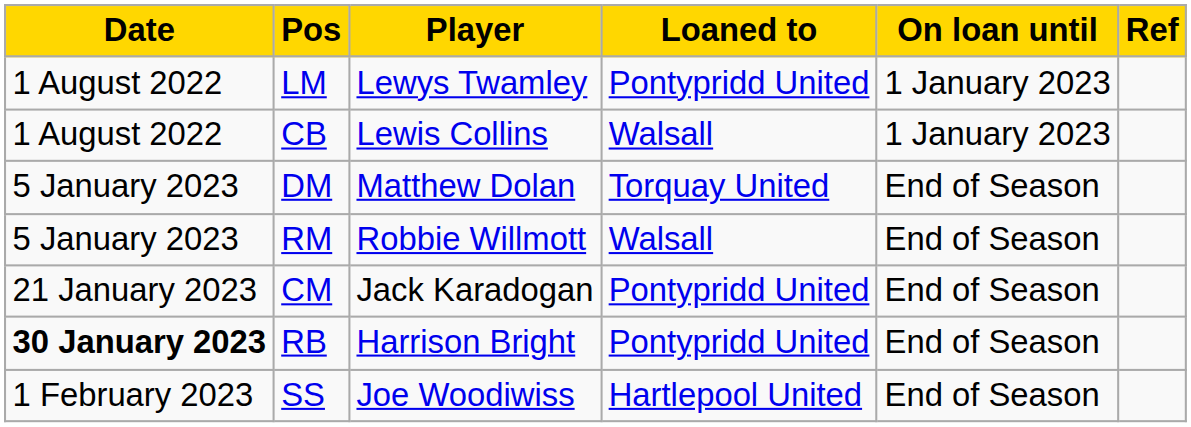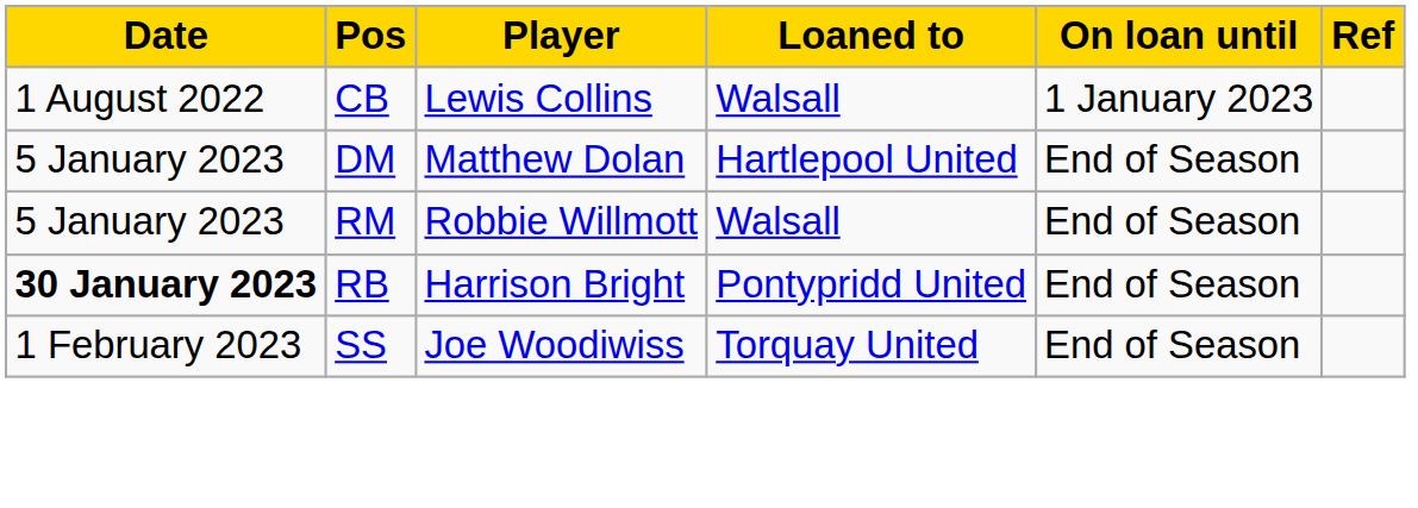- row: 1 August 2022 | LM | Lewys Twamley | Pontypridd United | 1 January 2023
DM | Loaned to: Torquay United -> Hartlepool United
- row: 21 January 2023 | CM | Jack Karadogan | Pontypridd United | End of Season
SS | Loaned to: Hartlepool United -> Torquay United
